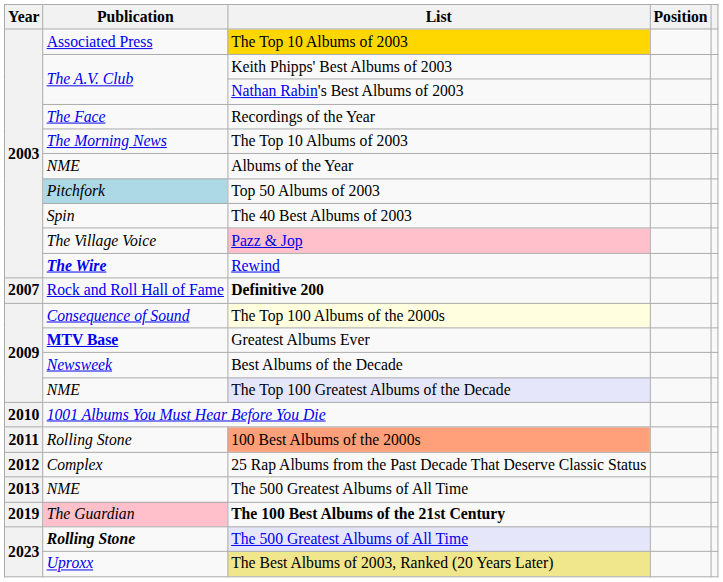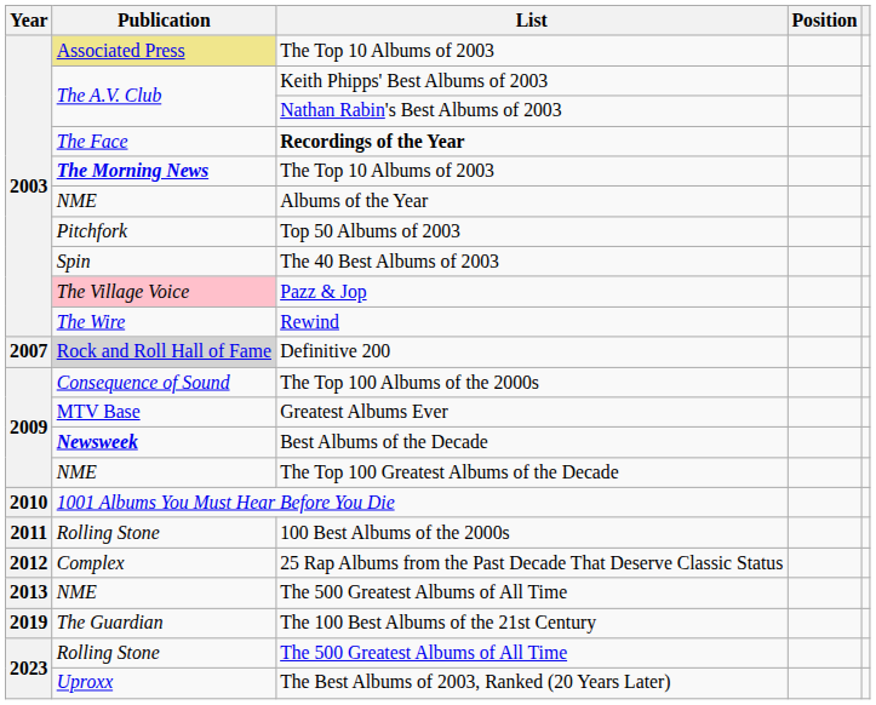Associated Press / The Top 10 Albums of 2003 | Publication: no background -> khaki background
Associated Press / The Top 10 Albums of 2003 | List: gold background -> no background
Recordings of the Year | List: normal -> bold
The Morning News / The Top 10 Albums of 2003 | Publication: normal -> bold
Top 50 Albums of 2003 | Publication: lightblue background -> no background
Pazz & Jop | Publication: no background -> pink background
Pazz & Jop | List: pink background -> no background
Rewind | Publication: bold -> normal
Definitive 200 | Publication: no background -> lightgrey background
Definitive 200 | List: bold -> normal
The Top 100 Albums of the 2000s | List: lightyellow background -> no background
Greatest Albums Ever | Publication: bold -> normal
Best Albums of the Decade | Publication: normal -> bold
The Top 100 Greatest Albums of the Decade | List: lavender background -> no background
100 Best Albums of the 2000s | List: lightsalmon background -> no background
The 100 Best Albums of the 21st Century | Publication: pink background -> no background
The 100 Best Albums of the 21st Century | List: bold -> normal
Rolling Stone / The 500 Greatest Albums of All Time | Publication: bold -> normal
Rolling Stone / The 500 Greatest Albums of All Time | List: lavender background -> no background
The Best Albums of 2003, Ranked (20 Years Later) | List: khaki background -> no background
